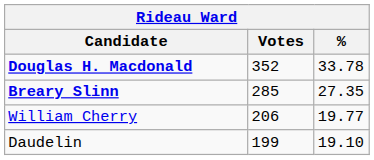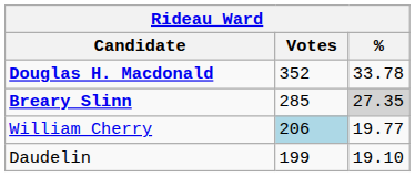Breary Slinn | %: no background -> lightgrey background
William Cherry | Votes: no background -> lightblue background
